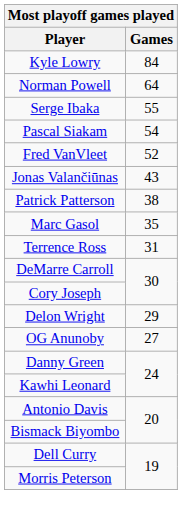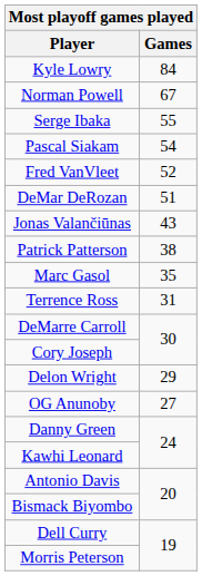Norman Powell | Games: 64 -> 67
+ row: DeMar DeRozan | 51
